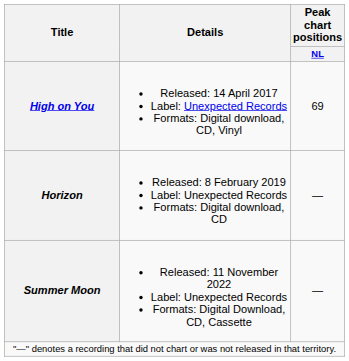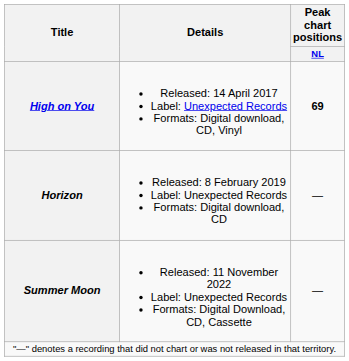High on You | Peak chart positions / NL: normal -> bold
